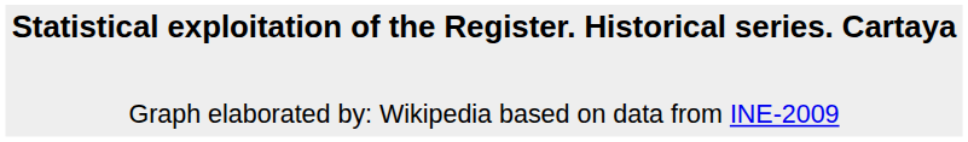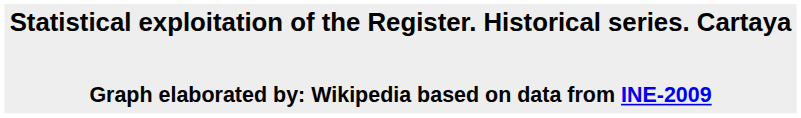row 2 | column 1: normal -> bold
